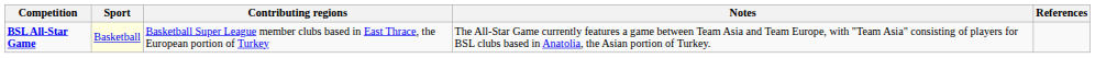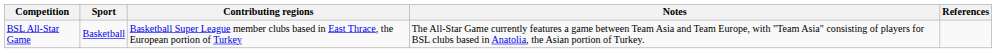row 2 | Competition: bold -> normal
row 2 | Sport: lightyellow background -> no background
